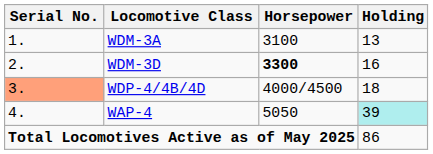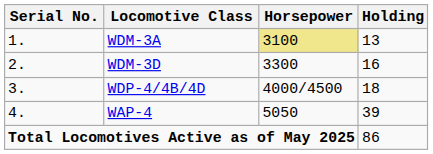WDM-3A | Horsepower: no background -> khaki background
WDM-3D | Horsepower: bold -> normal
WDP-4/4B/4D | Serial No.: lightsalmon background -> no background
WAP-4 | Holding: paleturquoise background -> no background
